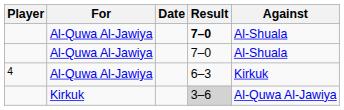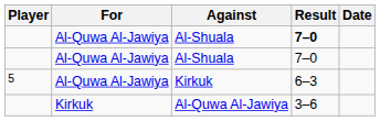columns swapped: Against <-> Date
row 4 | Player: 4 -> 5
row 5 | Result: lightgrey background -> no background
